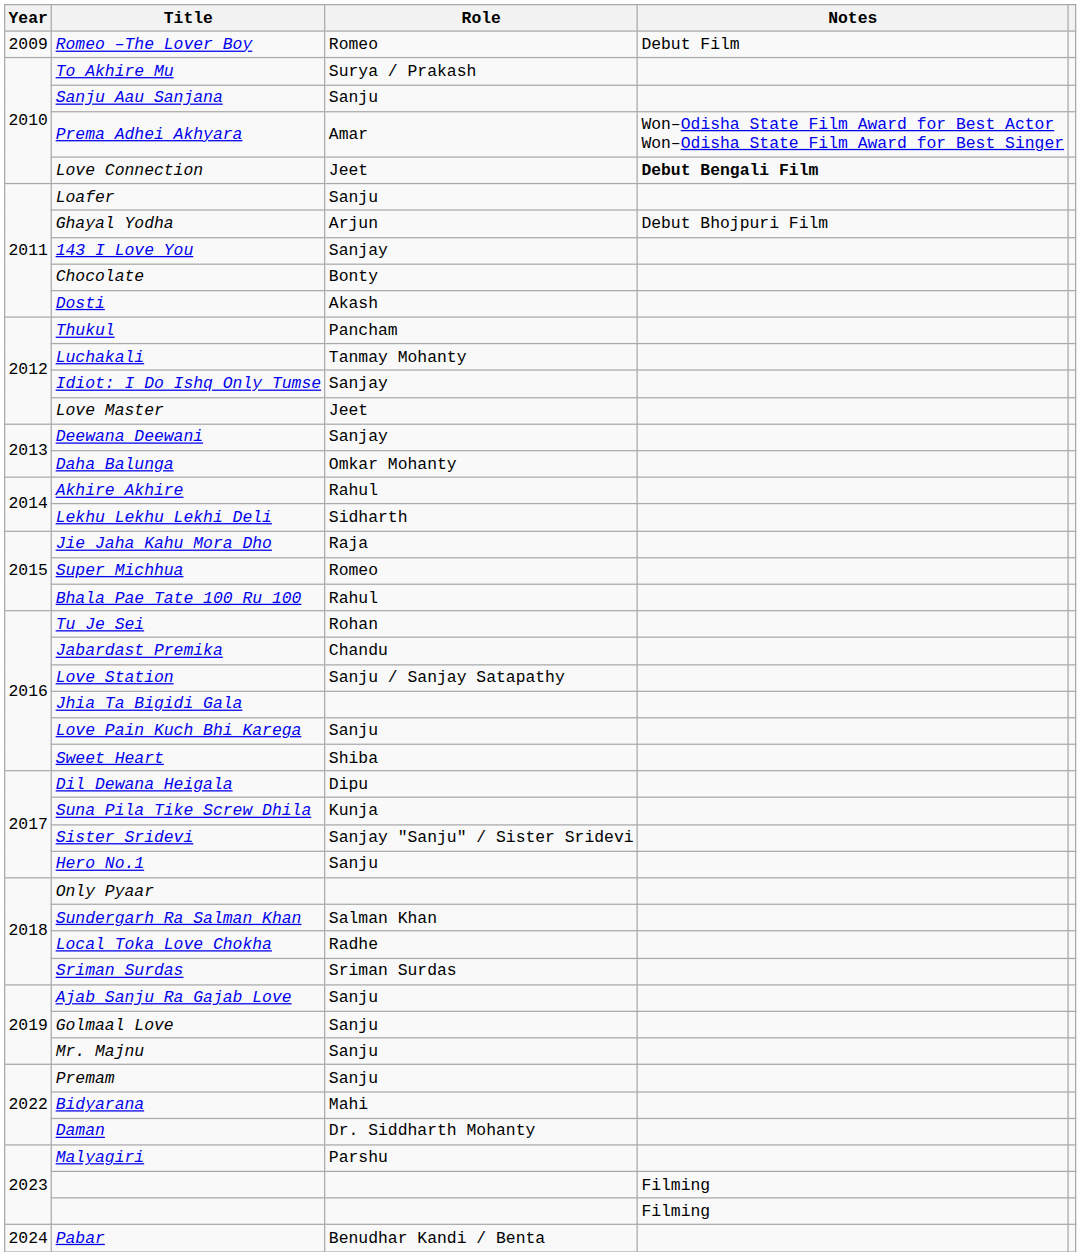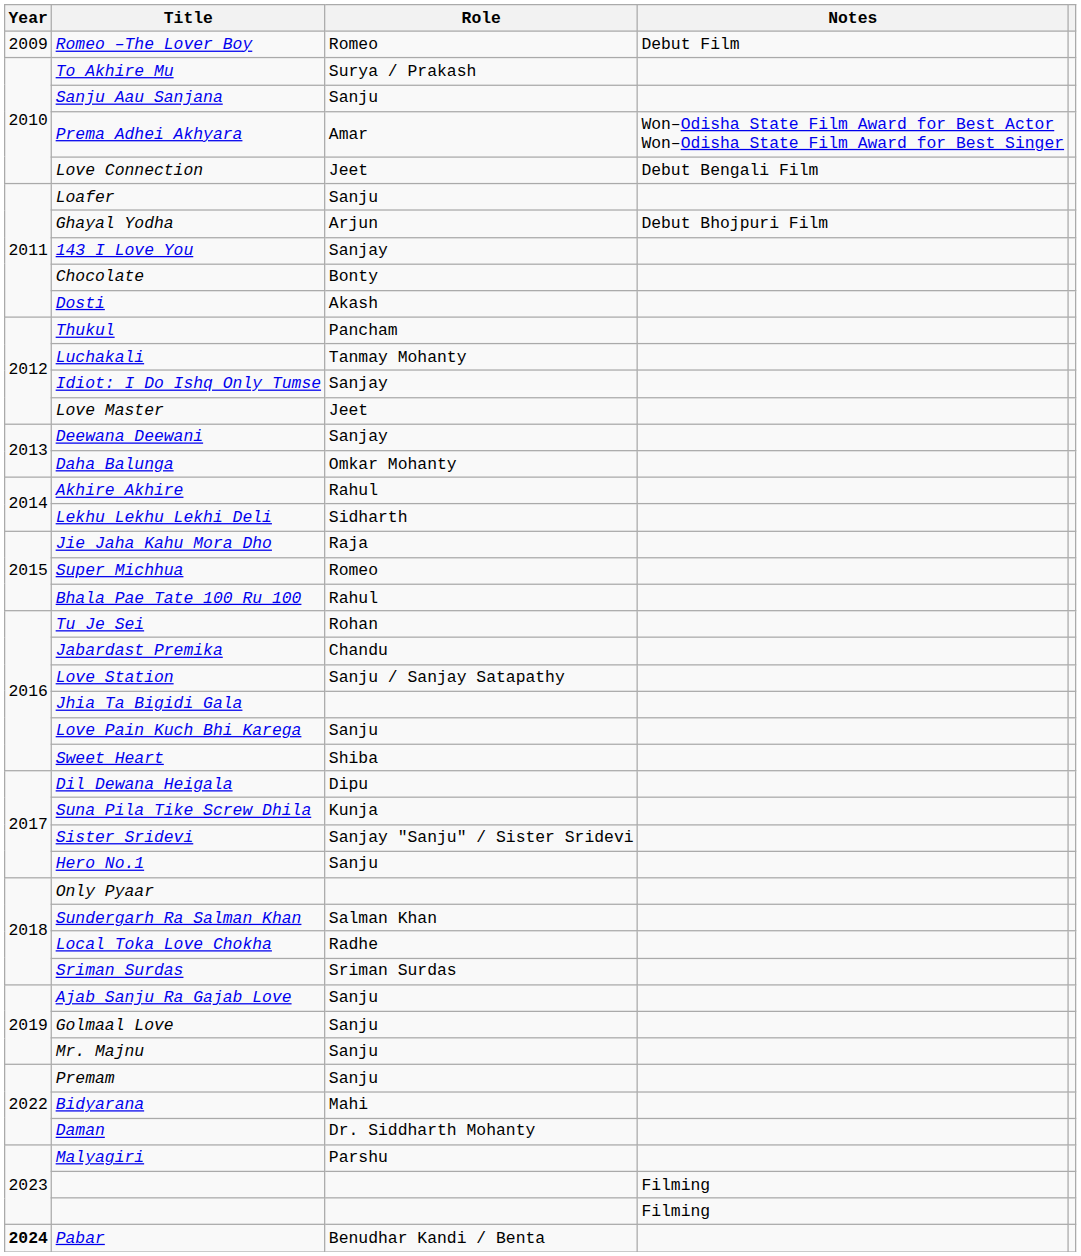Love Connection | Notes: bold -> normal
Pabar | Year: normal -> bold
